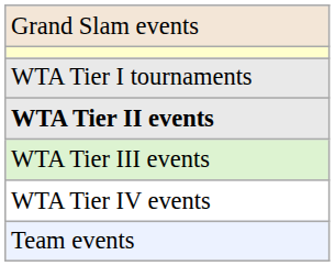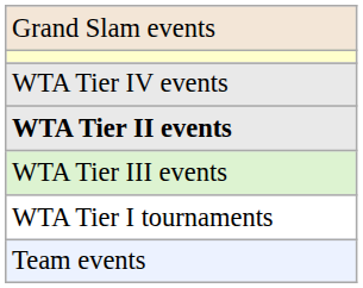row 3 | column 1: WTA Tier I tournaments -> WTA Tier IV events
row 6 | column 1: WTA Tier IV events -> WTA Tier I tournaments
